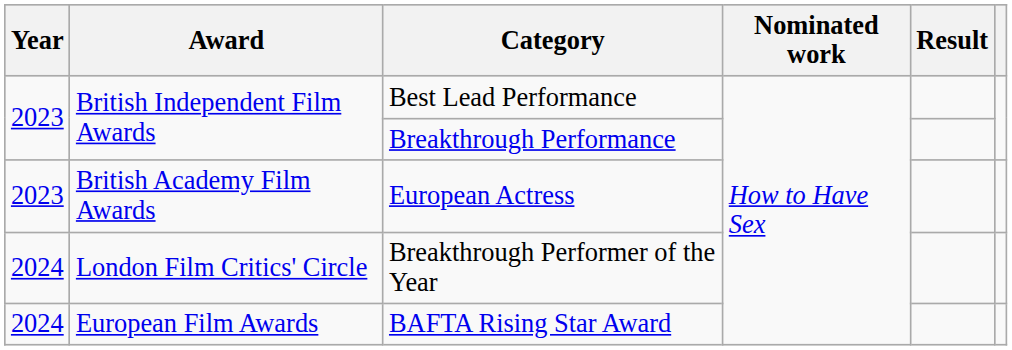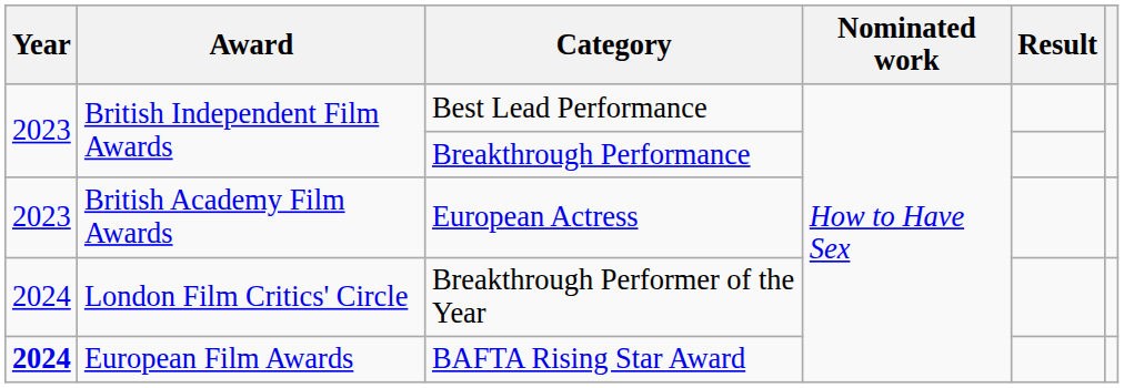BAFTA Rising Star Award | Year: normal -> bold
